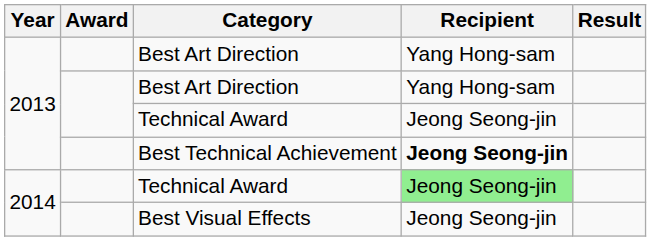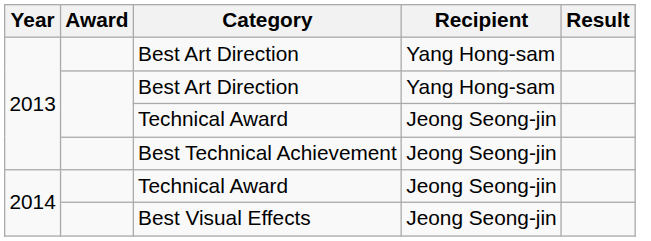Best Technical Achievement | Recipient: bold -> normal
2014 / Technical Award | Recipient: lightgreen background -> no background
